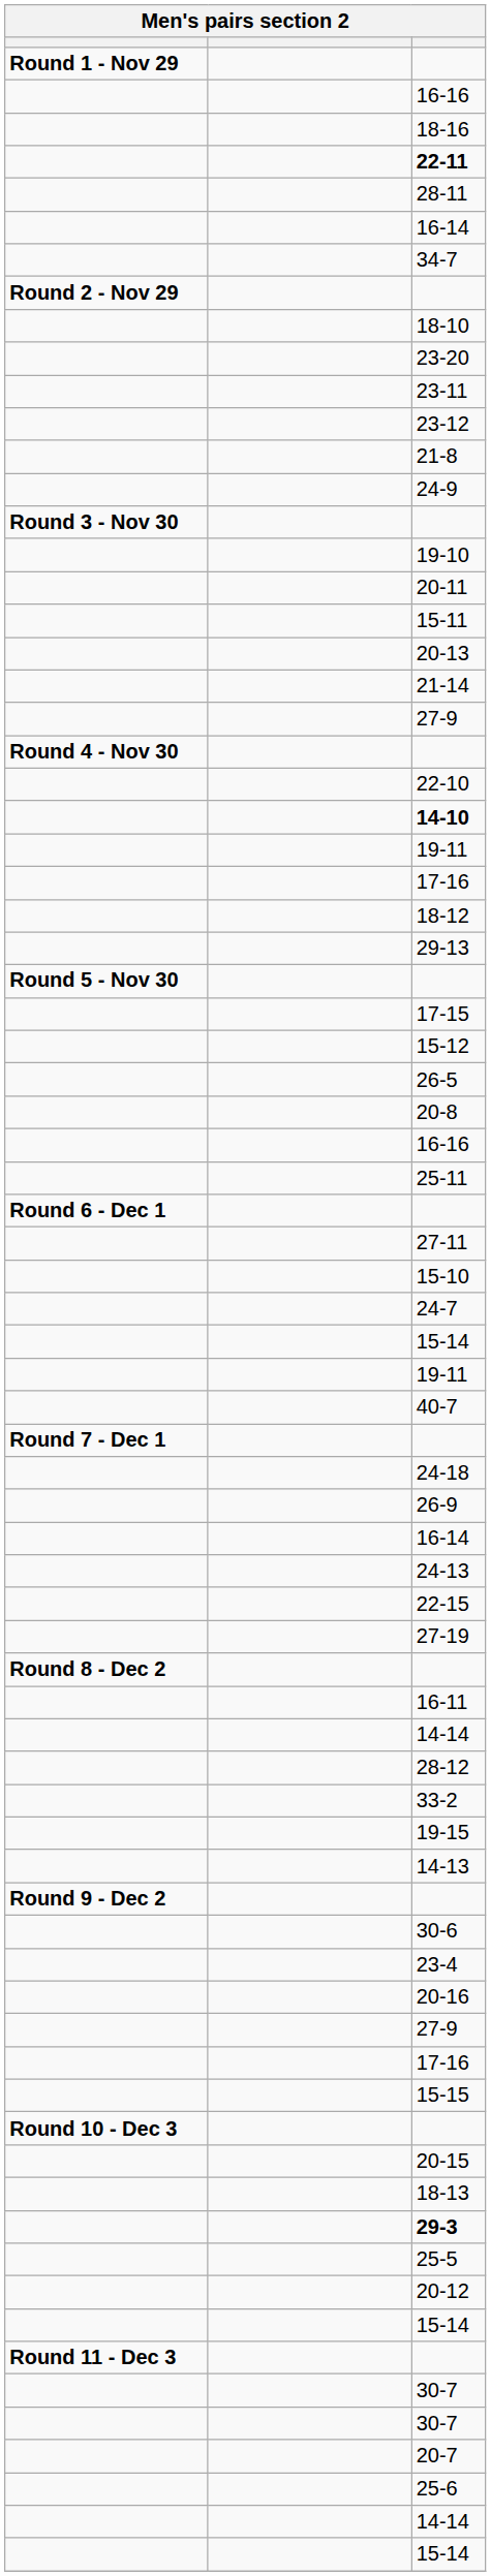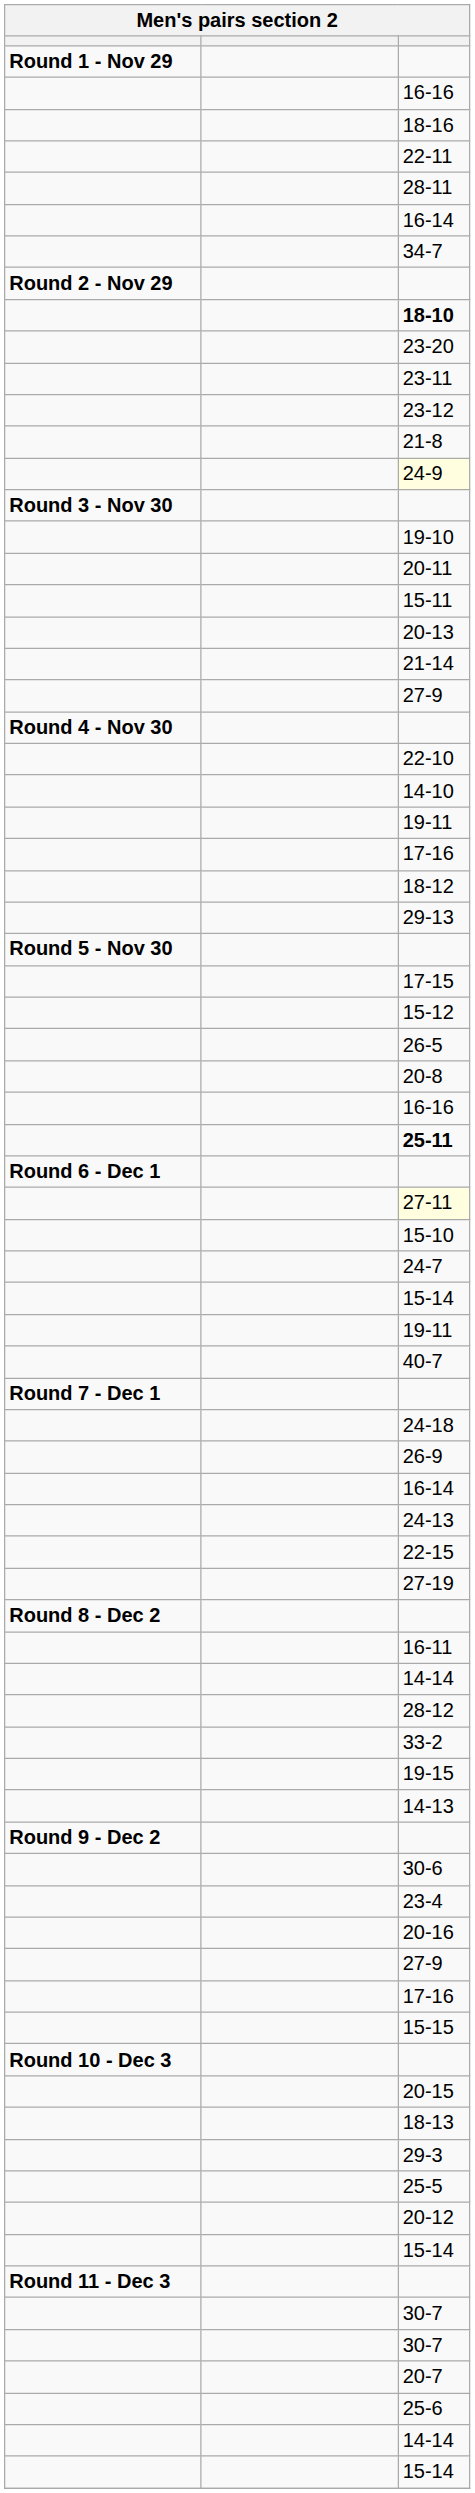22-11 | column 3: bold -> normal
18-10 | column 3: normal -> bold
24-9 | column 3: no background -> lightyellow background
14-10 | column 3: bold -> normal
25-11 | column 3: normal -> bold
27-11 | column 3: no background -> lightyellow background
29-3 | column 3: bold -> normal
